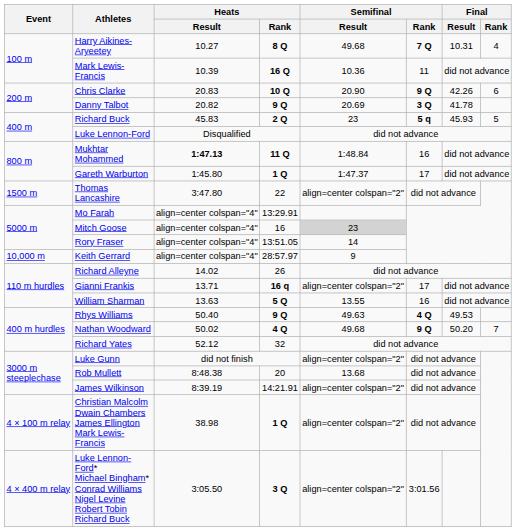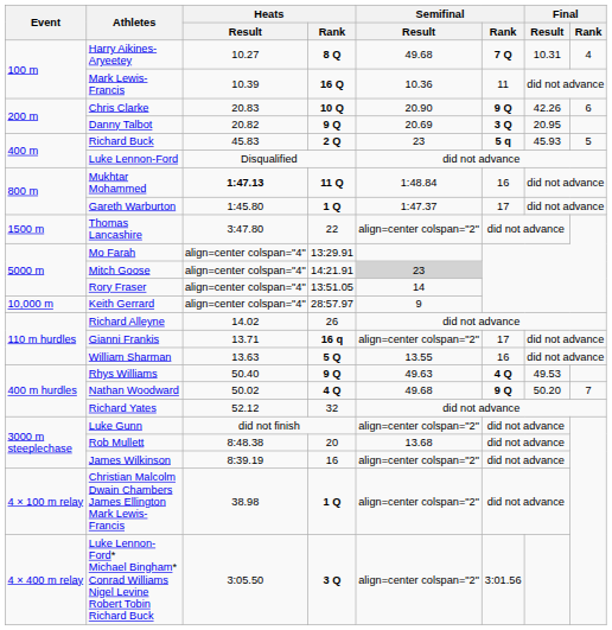Danny Talbot | Final / Result: 41.78 -> 20.95
Mitch Goose | Heats / Rank: 16 -> 14:21.91
James Wilkinson | Heats / Rank: 14:21.91 -> 16
